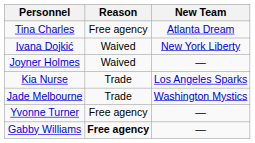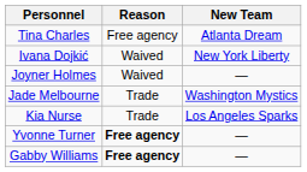rows swapped: Jade Melbourne <-> Kia Nurse
Yvonne Turner | Reason: normal -> bold
